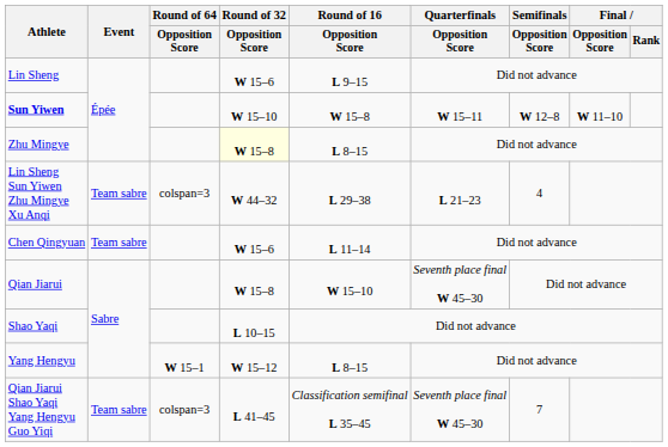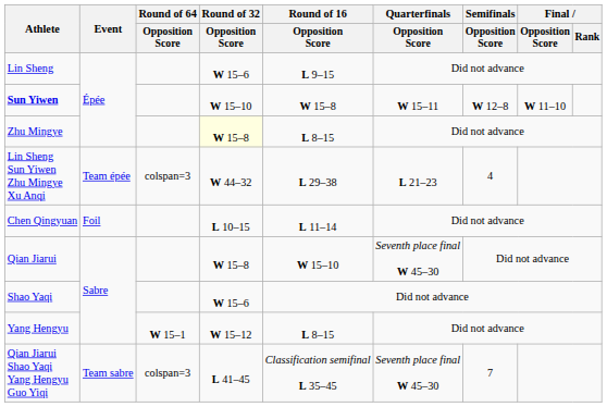Lin Sheng Sun Yiwen Zhu Mingye Xu Anqi | Event: Team sabre -> Team épée
Chen Qingyuan | Event: Team sabre -> Foil
Chen Qingyuan | Round of 32 / Opposition Score: W 15–6 -> L 10–15
Shao Yaqi | Round of 32 / Opposition Score: L 10–15 -> W 15–6
